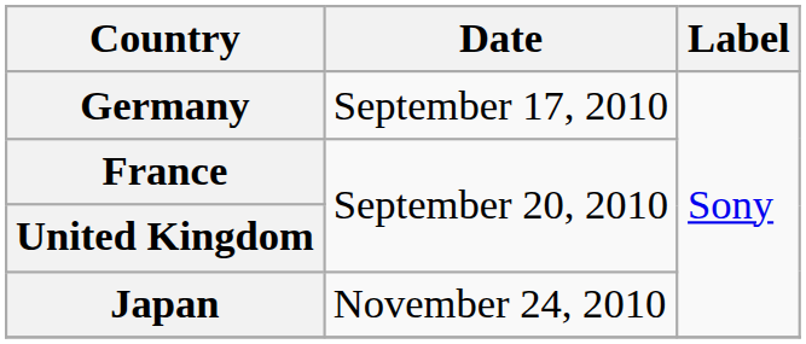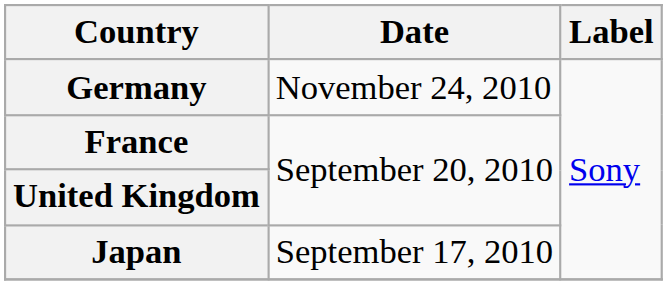Germany | Date: September 17, 2010 -> November 24, 2010
Japan | Date: November 24, 2010 -> September 17, 2010
